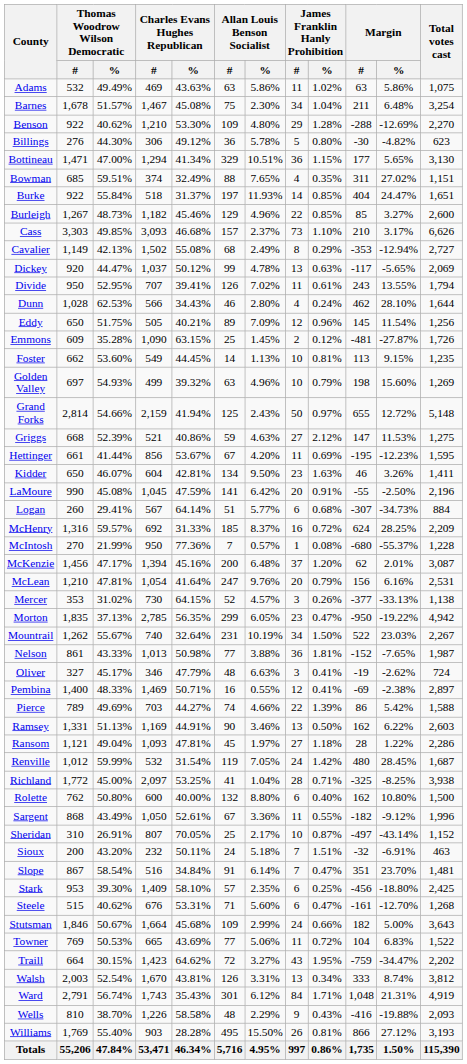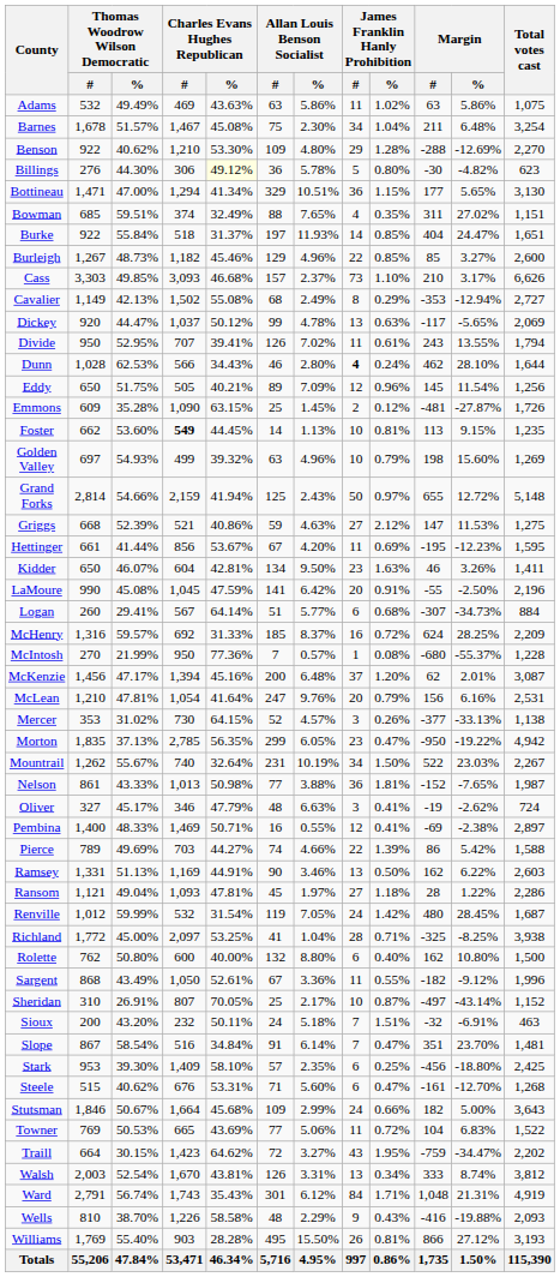Billings | Charles Evans Hughes Republican / %: no background -> lightyellow background
Dunn | James Franklin Hanly Prohibition / #: normal -> bold
Foster | Charles Evans Hughes Republican / #: normal -> bold
